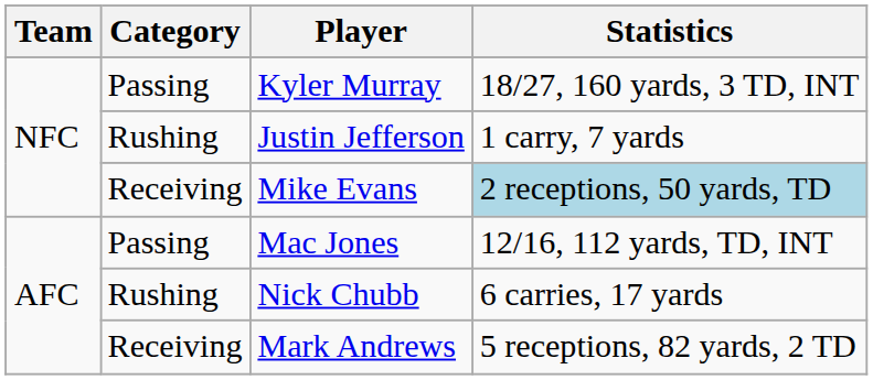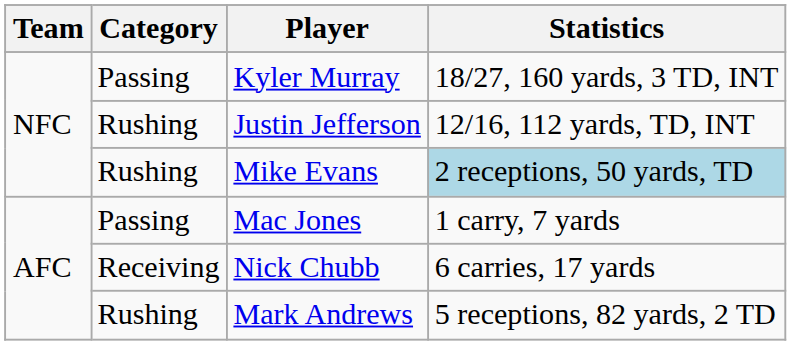Justin Jefferson | Statistics: 1 carry, 7 yards -> 12/16, 112 yards, TD, INT
Mike Evans | Category: Receiving -> Rushing
Mac Jones | Statistics: 12/16, 112 yards, TD, INT -> 1 carry, 7 yards
Nick Chubb | Category: Rushing -> Receiving
Mark Andrews | Category: Receiving -> Rushing
